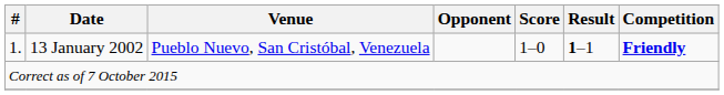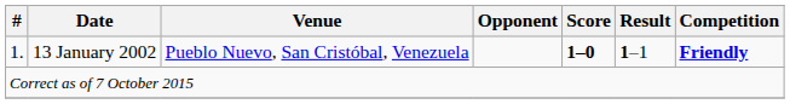1. | Score: normal -> bold
